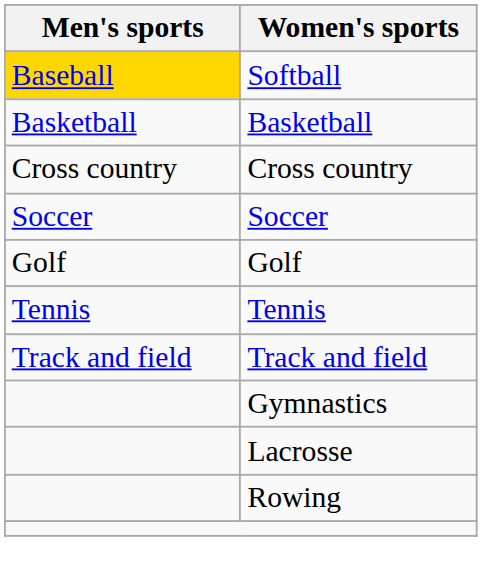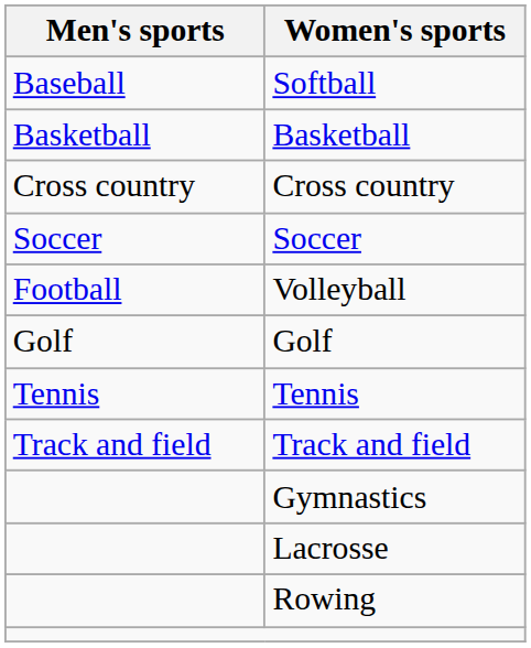Softball | Men's sports: gold background -> no background
+ row: Football | Volleyball
